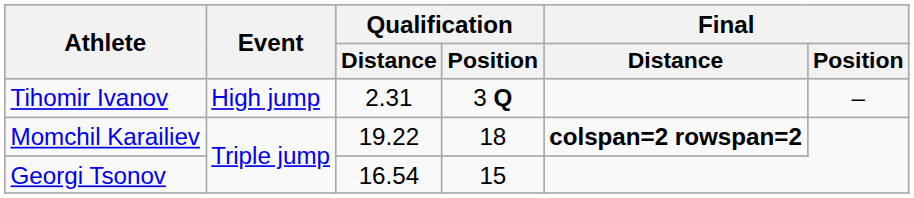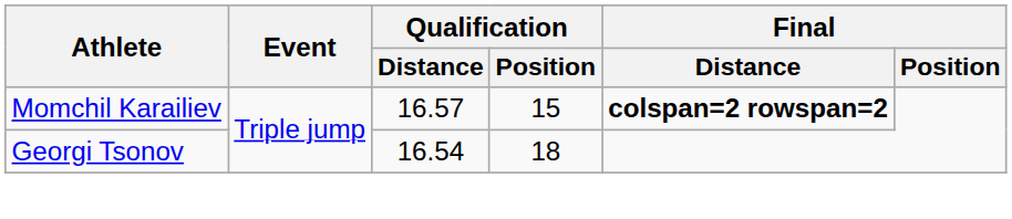- row: Tihomir Ivanov | High jump | 2.31 | 3 Q | –
Momchil Karailiev | Qualification / Distance: 19.22 -> 16.57
Momchil Karailiev | Qualification / Position: 18 -> 15
Georgi Tsonov | Qualification / Position: 15 -> 18
